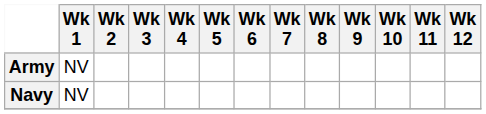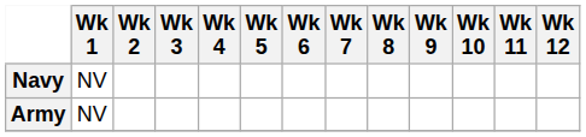rows swapped: Army <-> Navy
